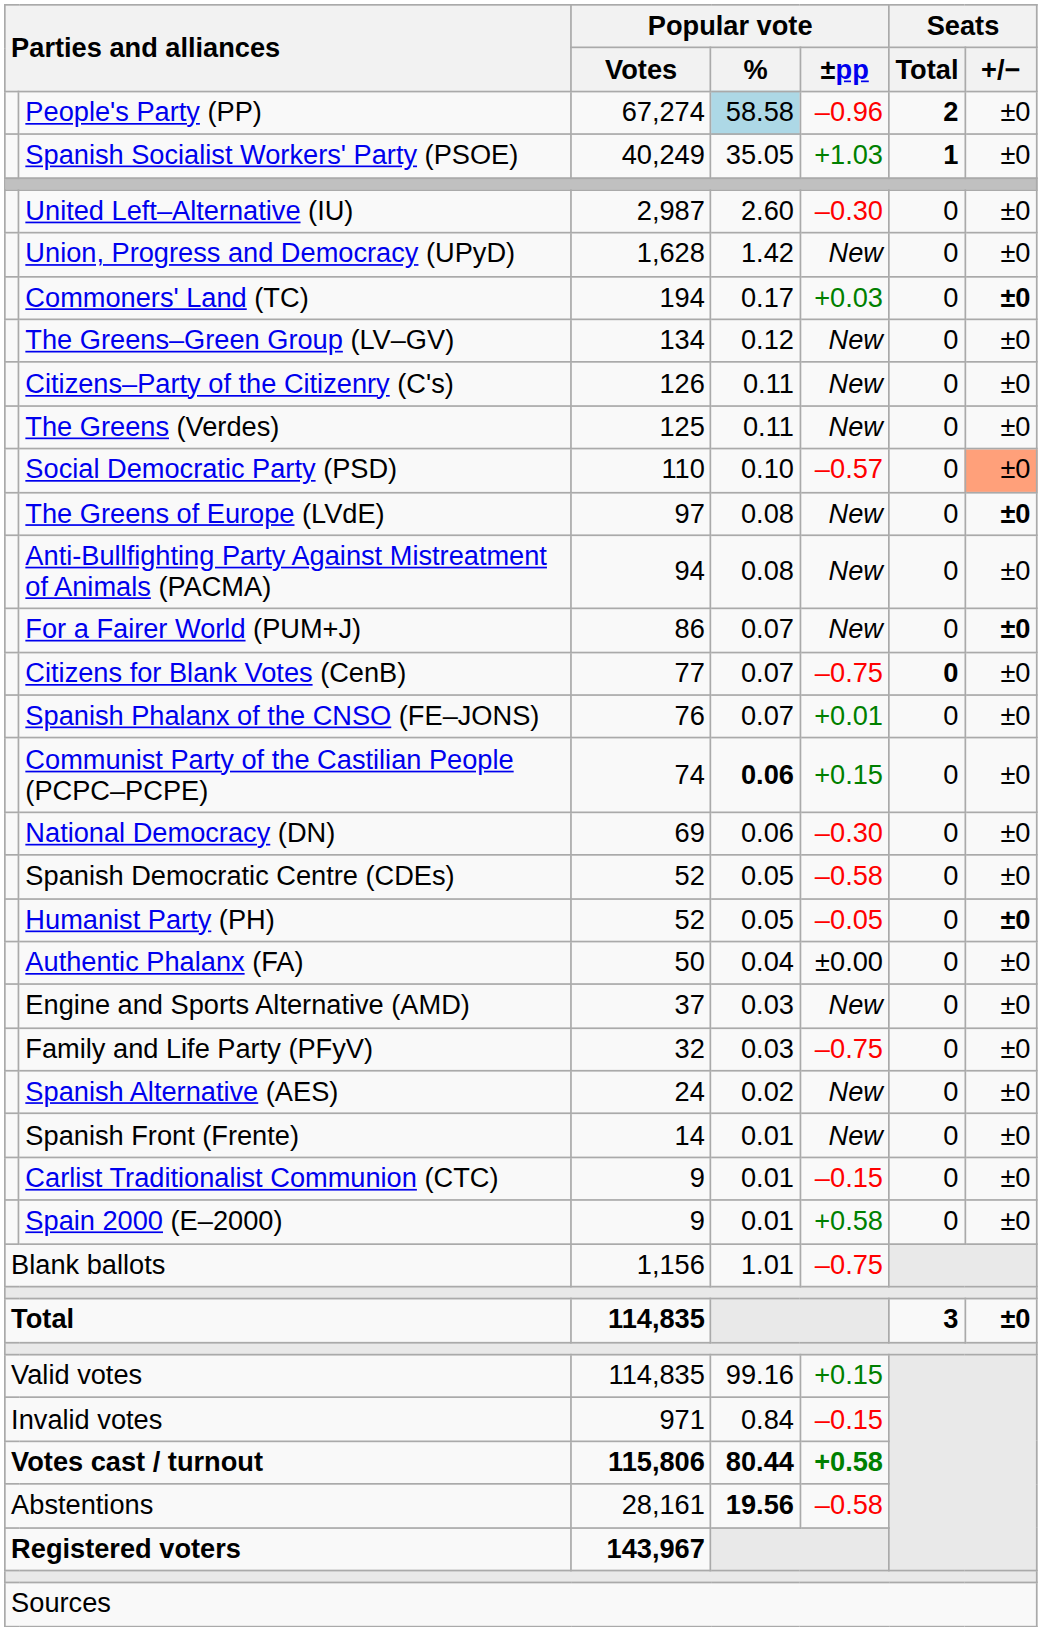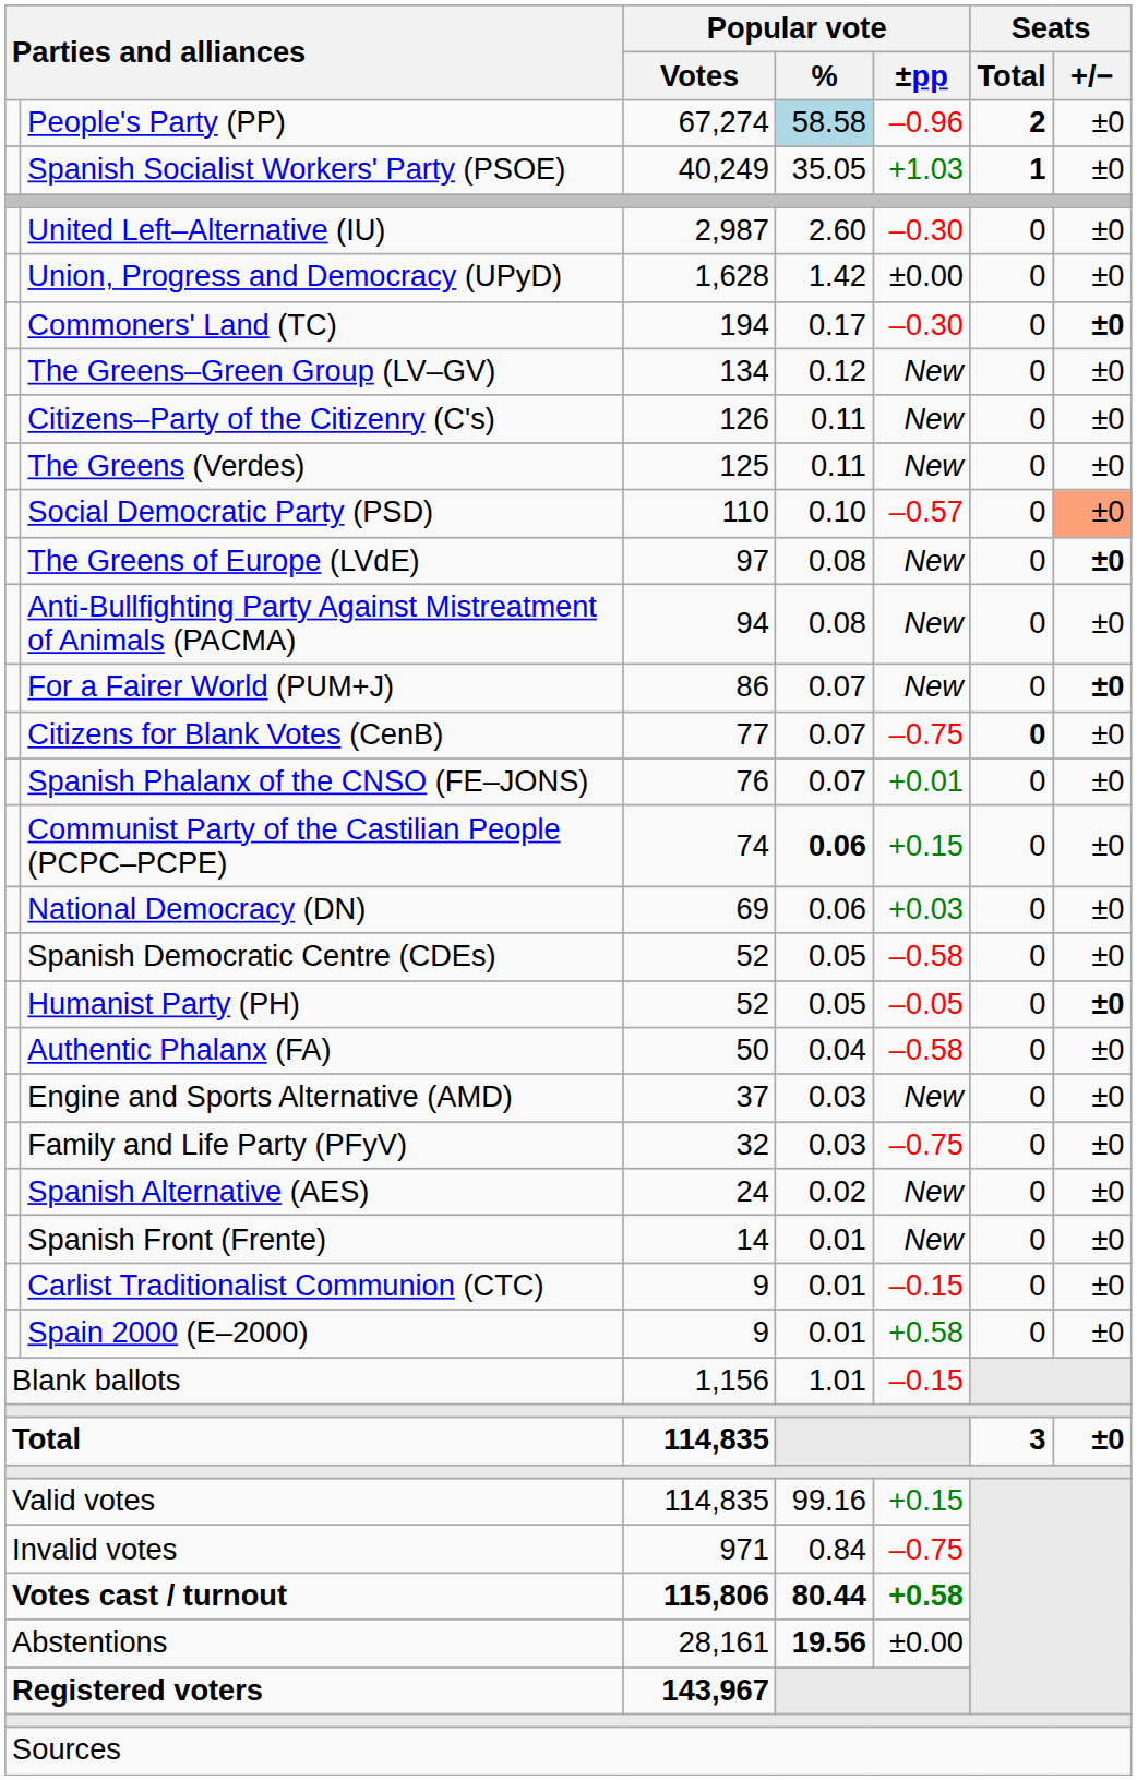Union, Progress and Democracy (UPyD) | Popular vote / ±pp: New -> ±0.00
Commoners' Land (TC) | Popular vote / ±pp: +0.03 -> –0.30
National Democracy (DN) | Popular vote / ±pp: –0.30 -> +0.03
Authentic Phalanx (FA) | Popular vote / ±pp: ±0.00 -> –0.58
Blank ballots | Popular vote / ±pp: –0.75 -> –0.15
Invalid votes | Popular vote / ±pp: –0.15 -> –0.75
Abstentions | Popular vote / ±pp: –0.58 -> ±0.00
